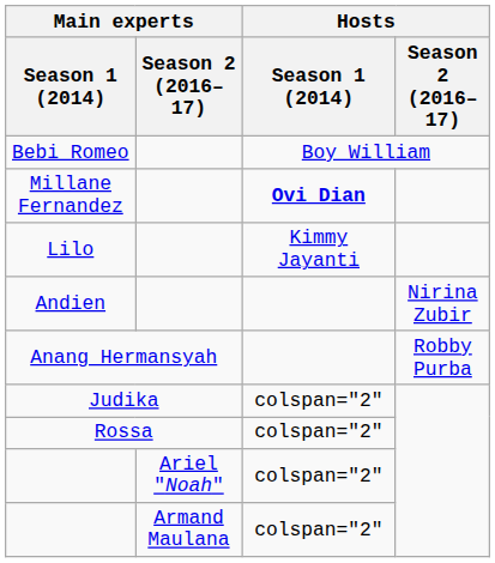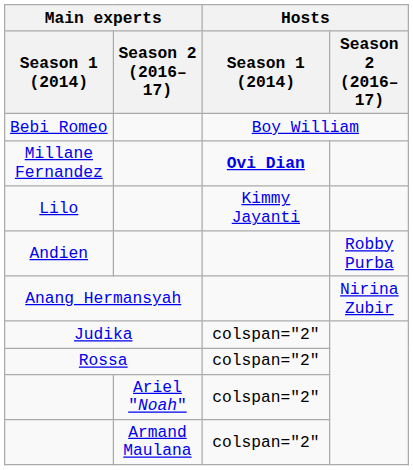Andien | Hosts / Season 2 (2016–17): Nirina Zubir -> Robby Purba
Anang Hermansyah | Hosts / Season 2 (2016–17): Robby Purba -> Nirina Zubir
